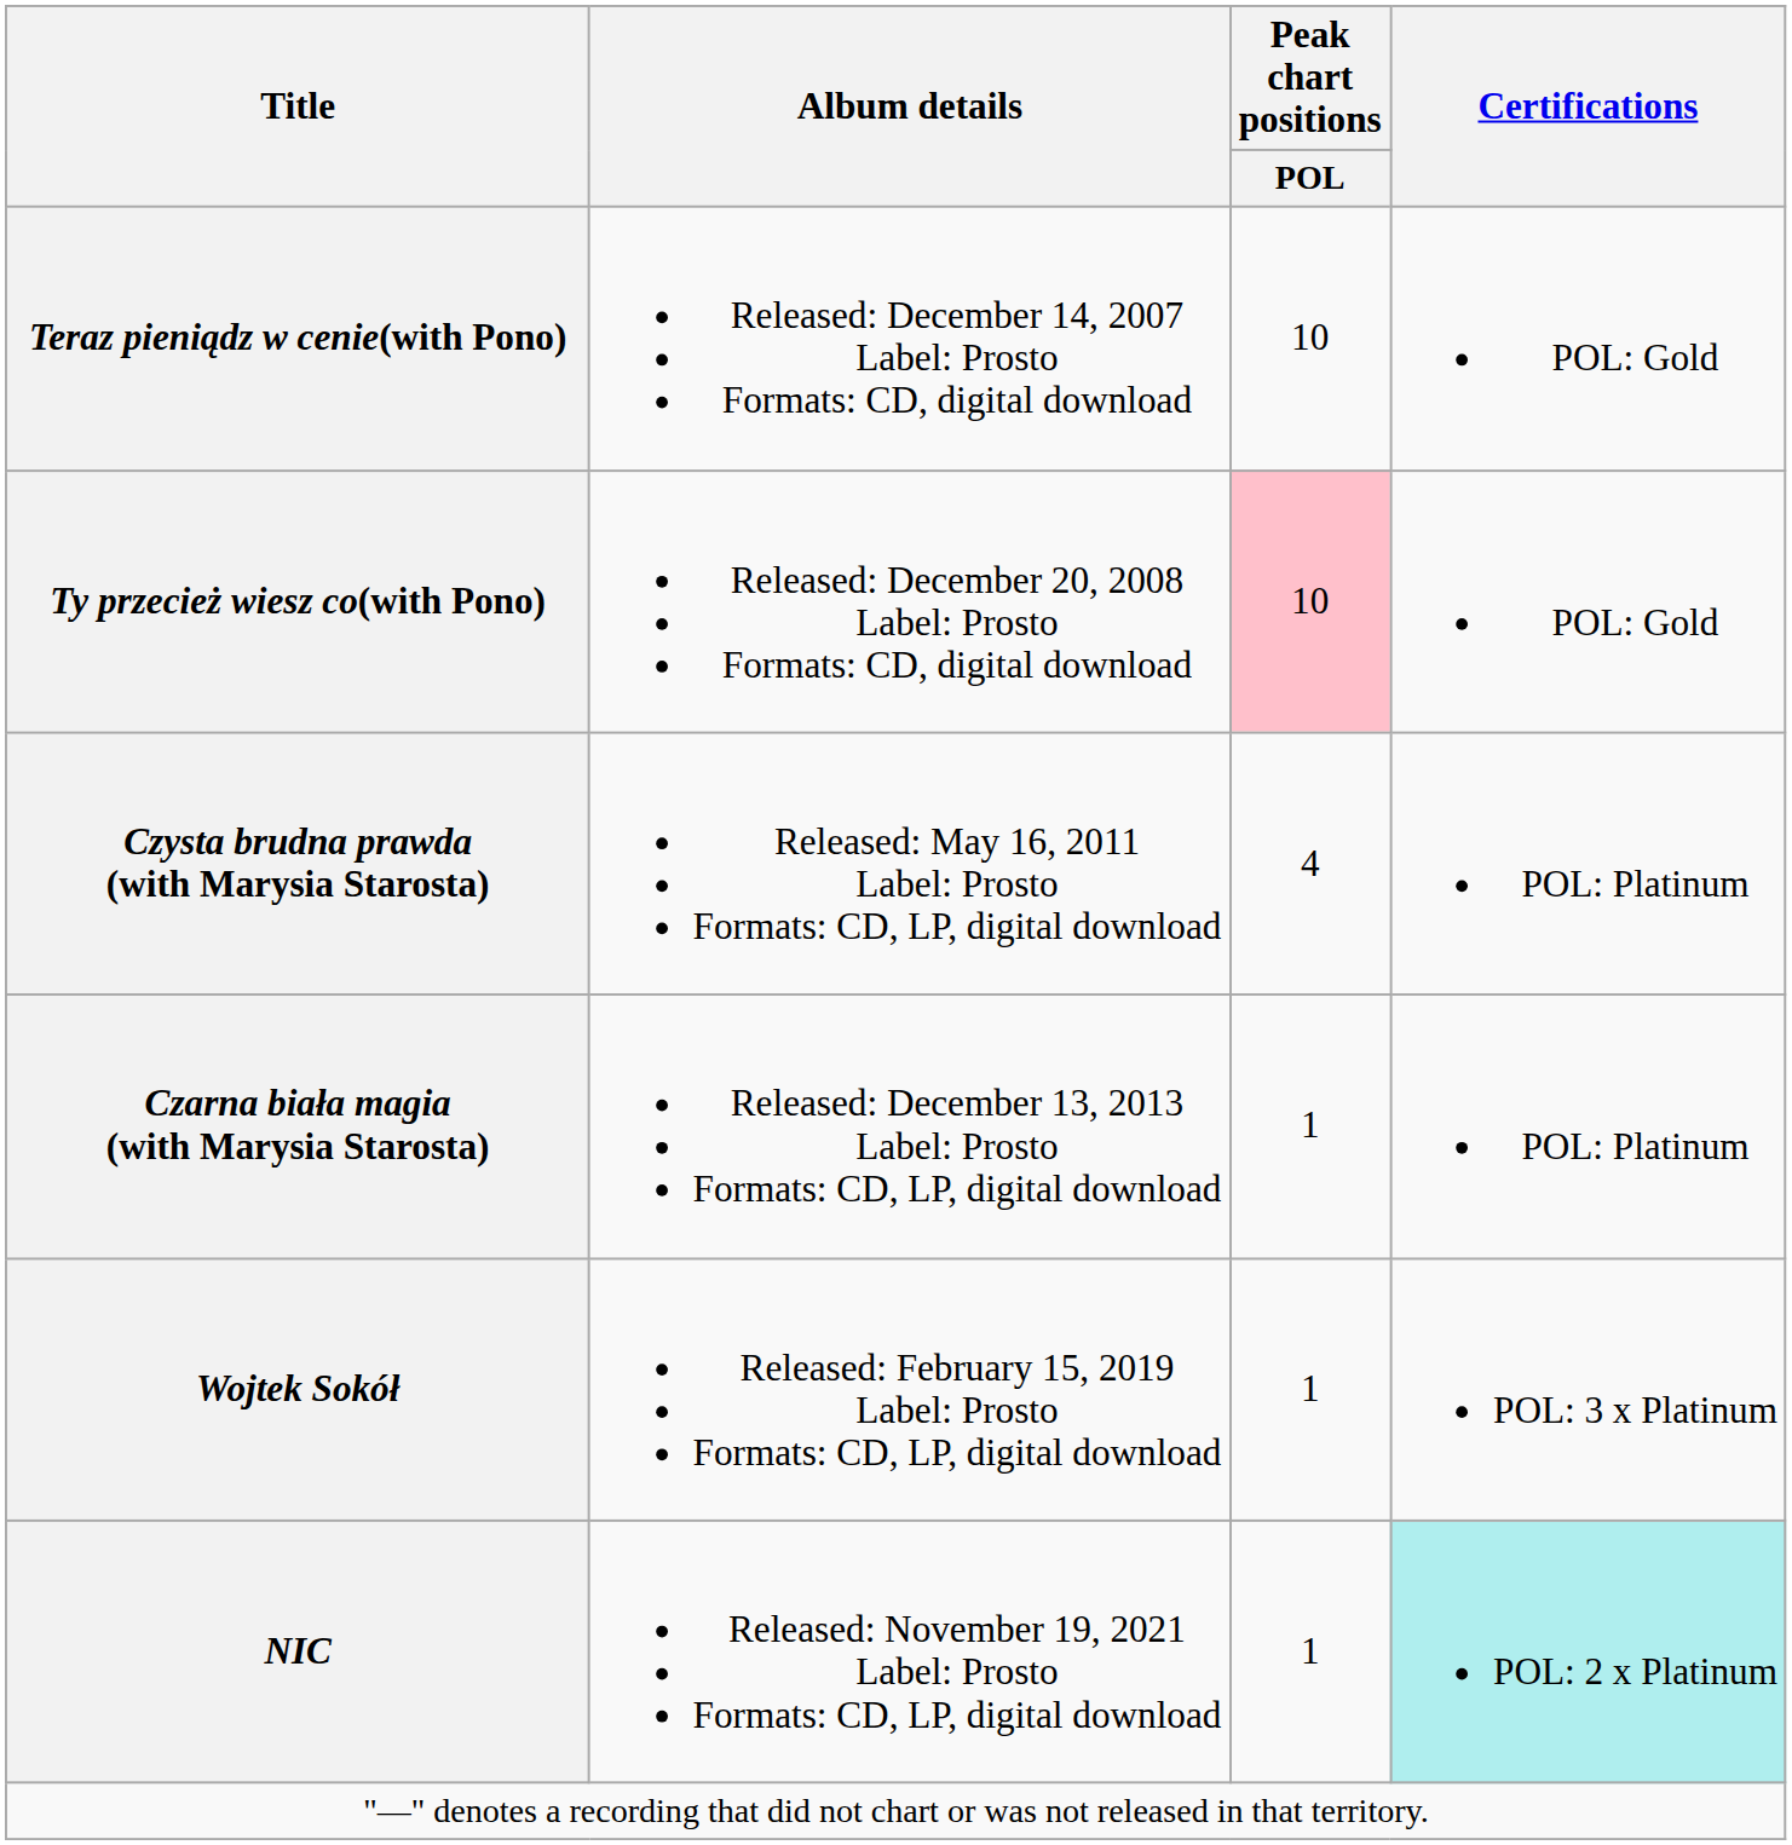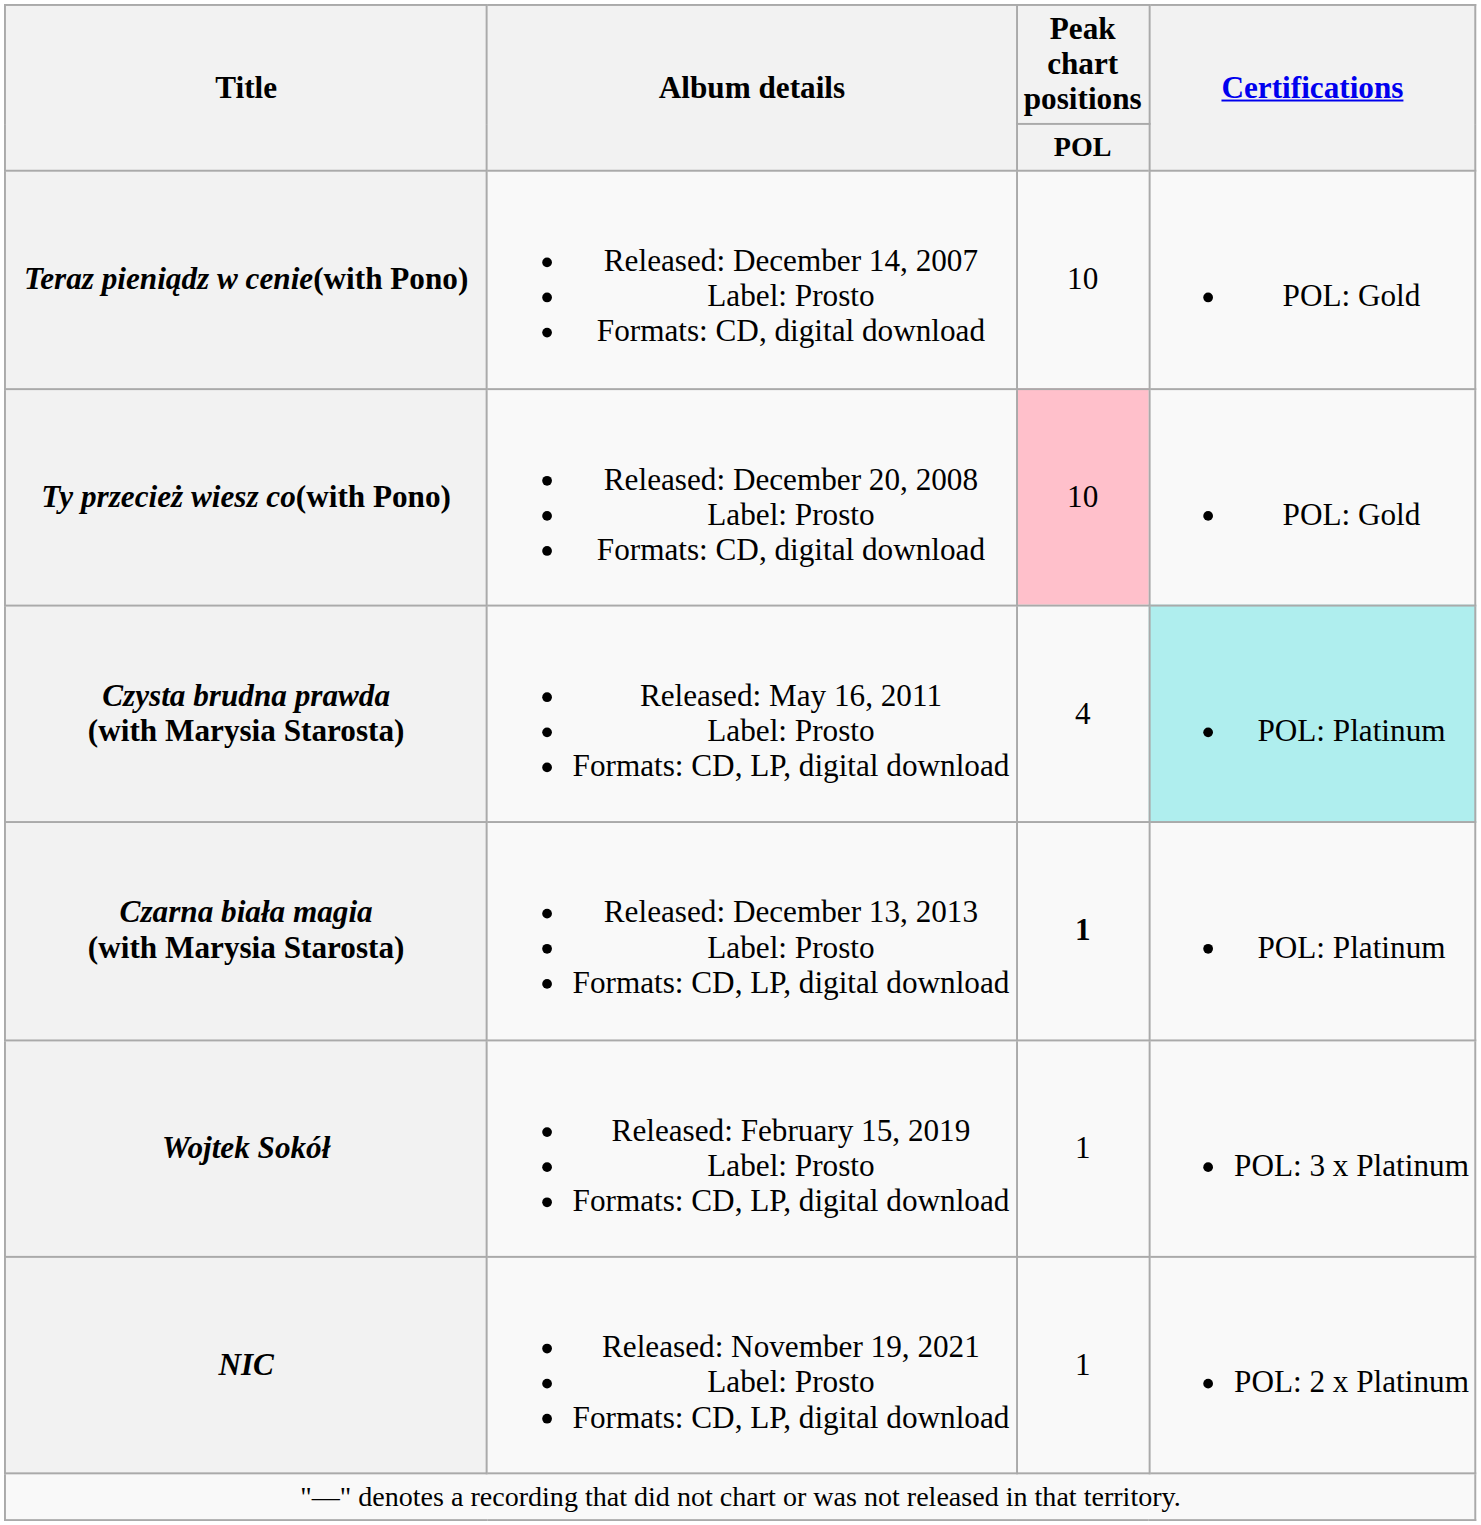Czysta brudna prawda (with Marysia Starosta) | Certifications: no background -> paleturquoise background
Czarna biała magia (with Marysia Starosta) | Peak chart positions / POL: normal -> bold
NIC | Certifications: paleturquoise background -> no background
